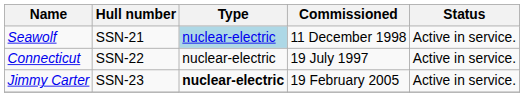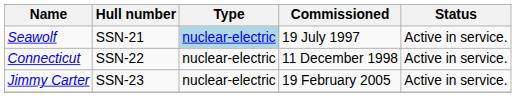Seawolf | Commissioned: 11 December 1998 -> 19 July 1997
Connecticut | Commissioned: 19 July 1997 -> 11 December 1998
Jimmy Carter | Type: bold -> normal
